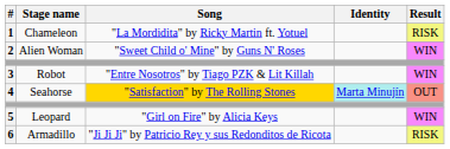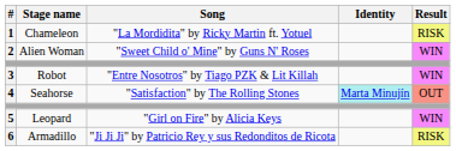4 | Song: gold background -> no background
